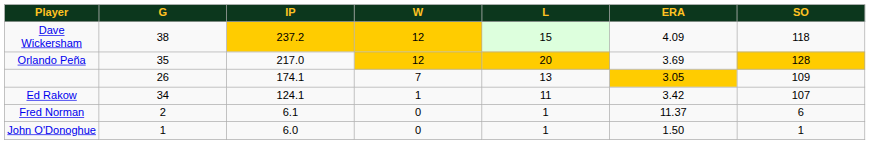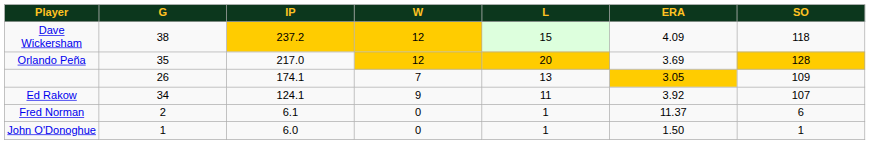Ed Rakow | W: 1 -> 9
Ed Rakow | ERA: 3.42 -> 3.92
